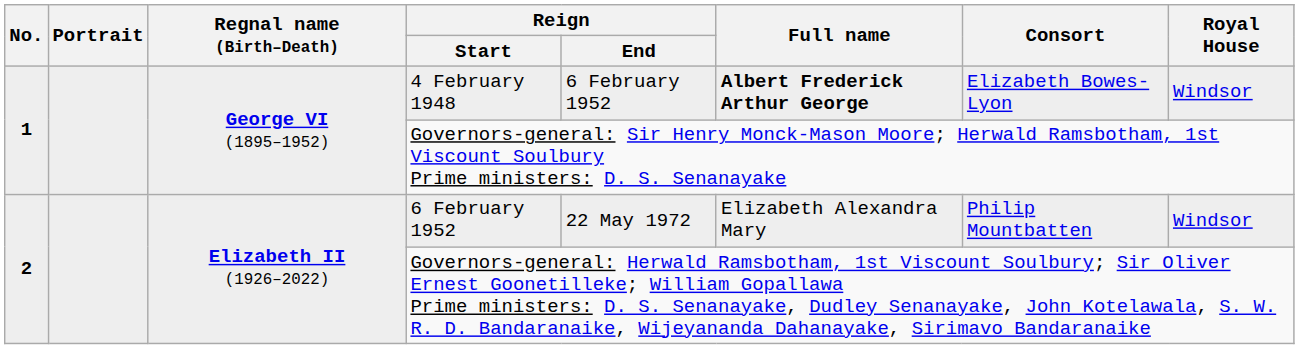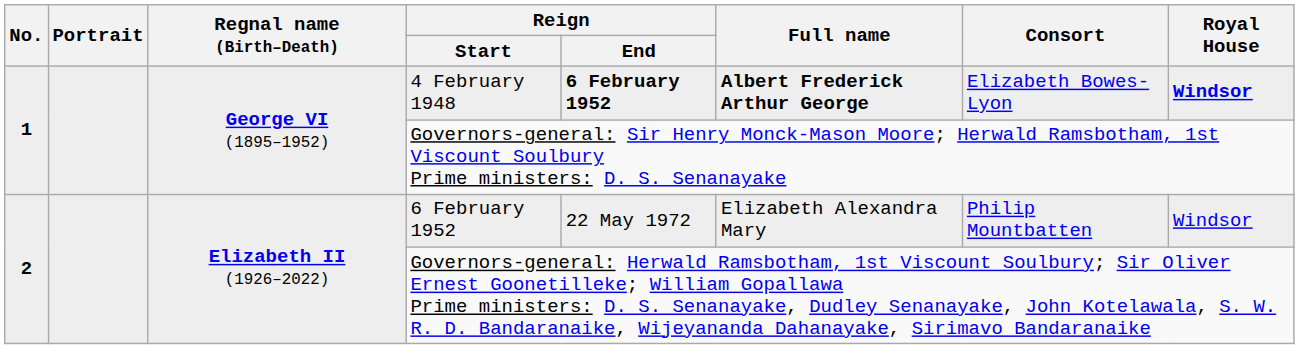4 February 1948 | Reign / End: normal -> bold
4 February 1948 | Royal House: normal -> bold
